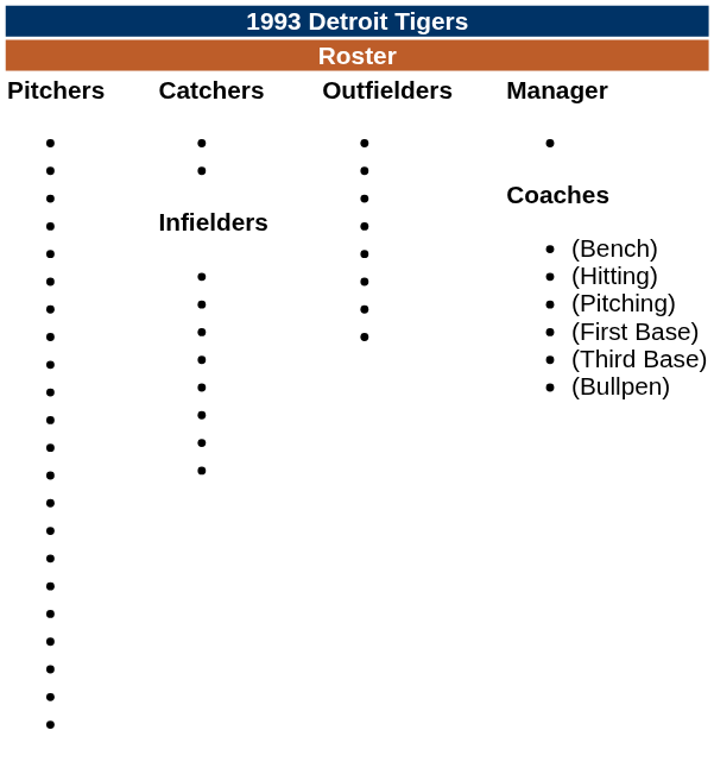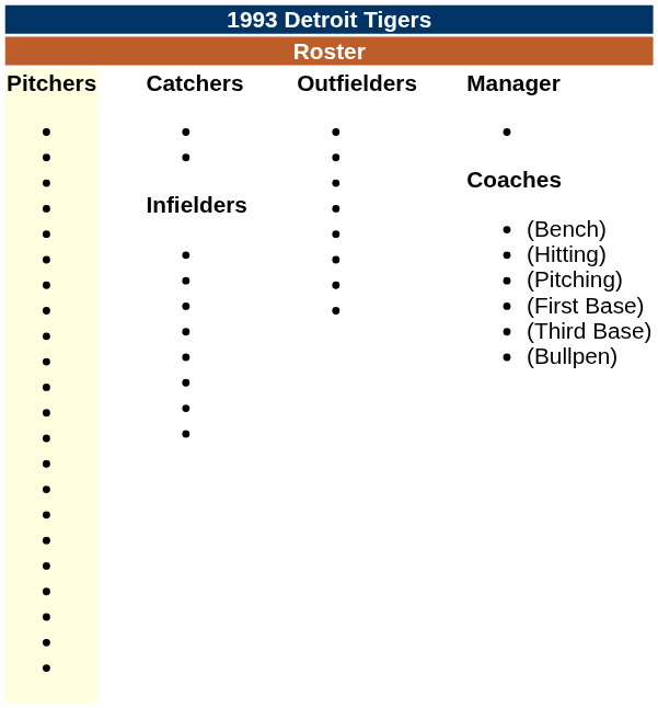Pitchers | column 1: no background -> lightyellow background
